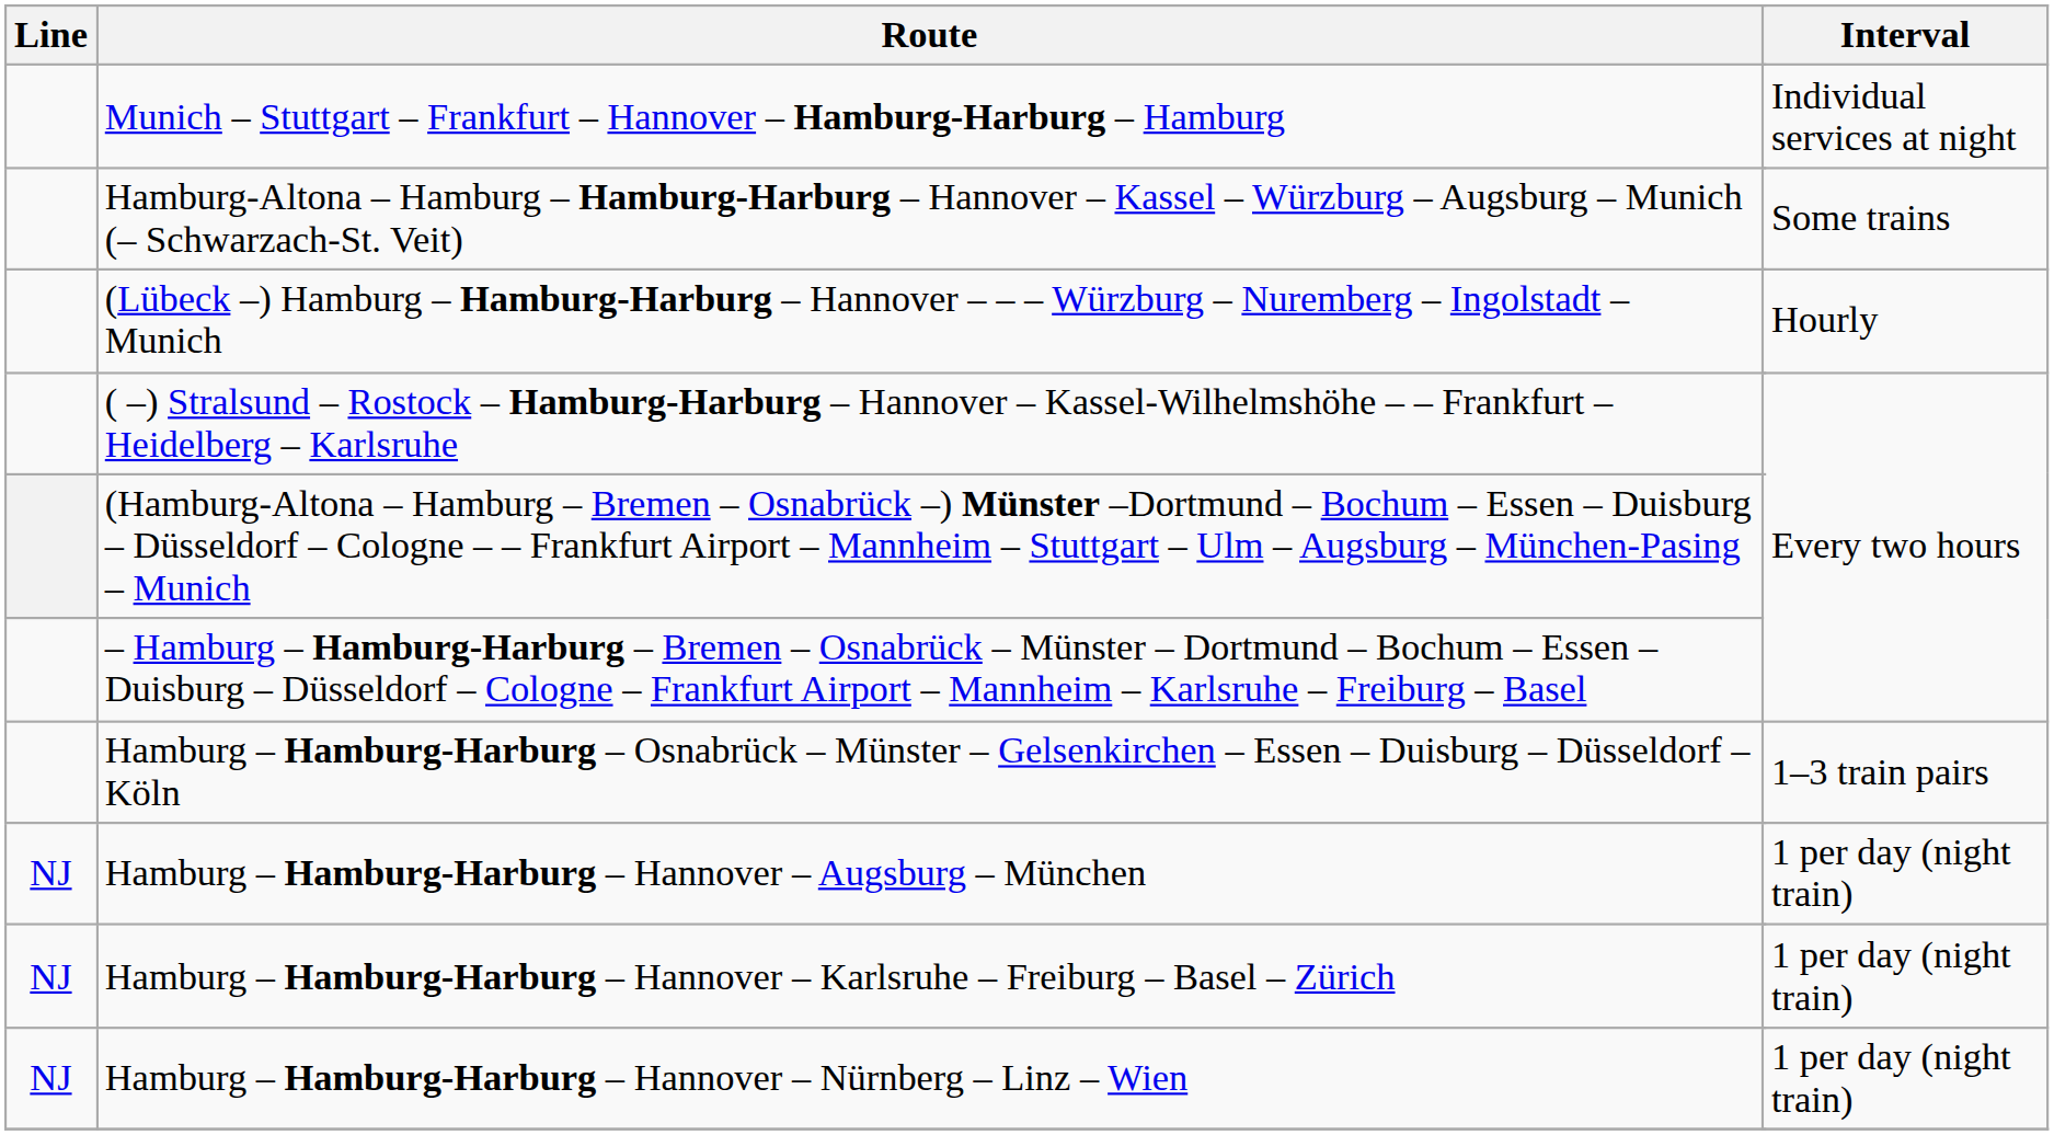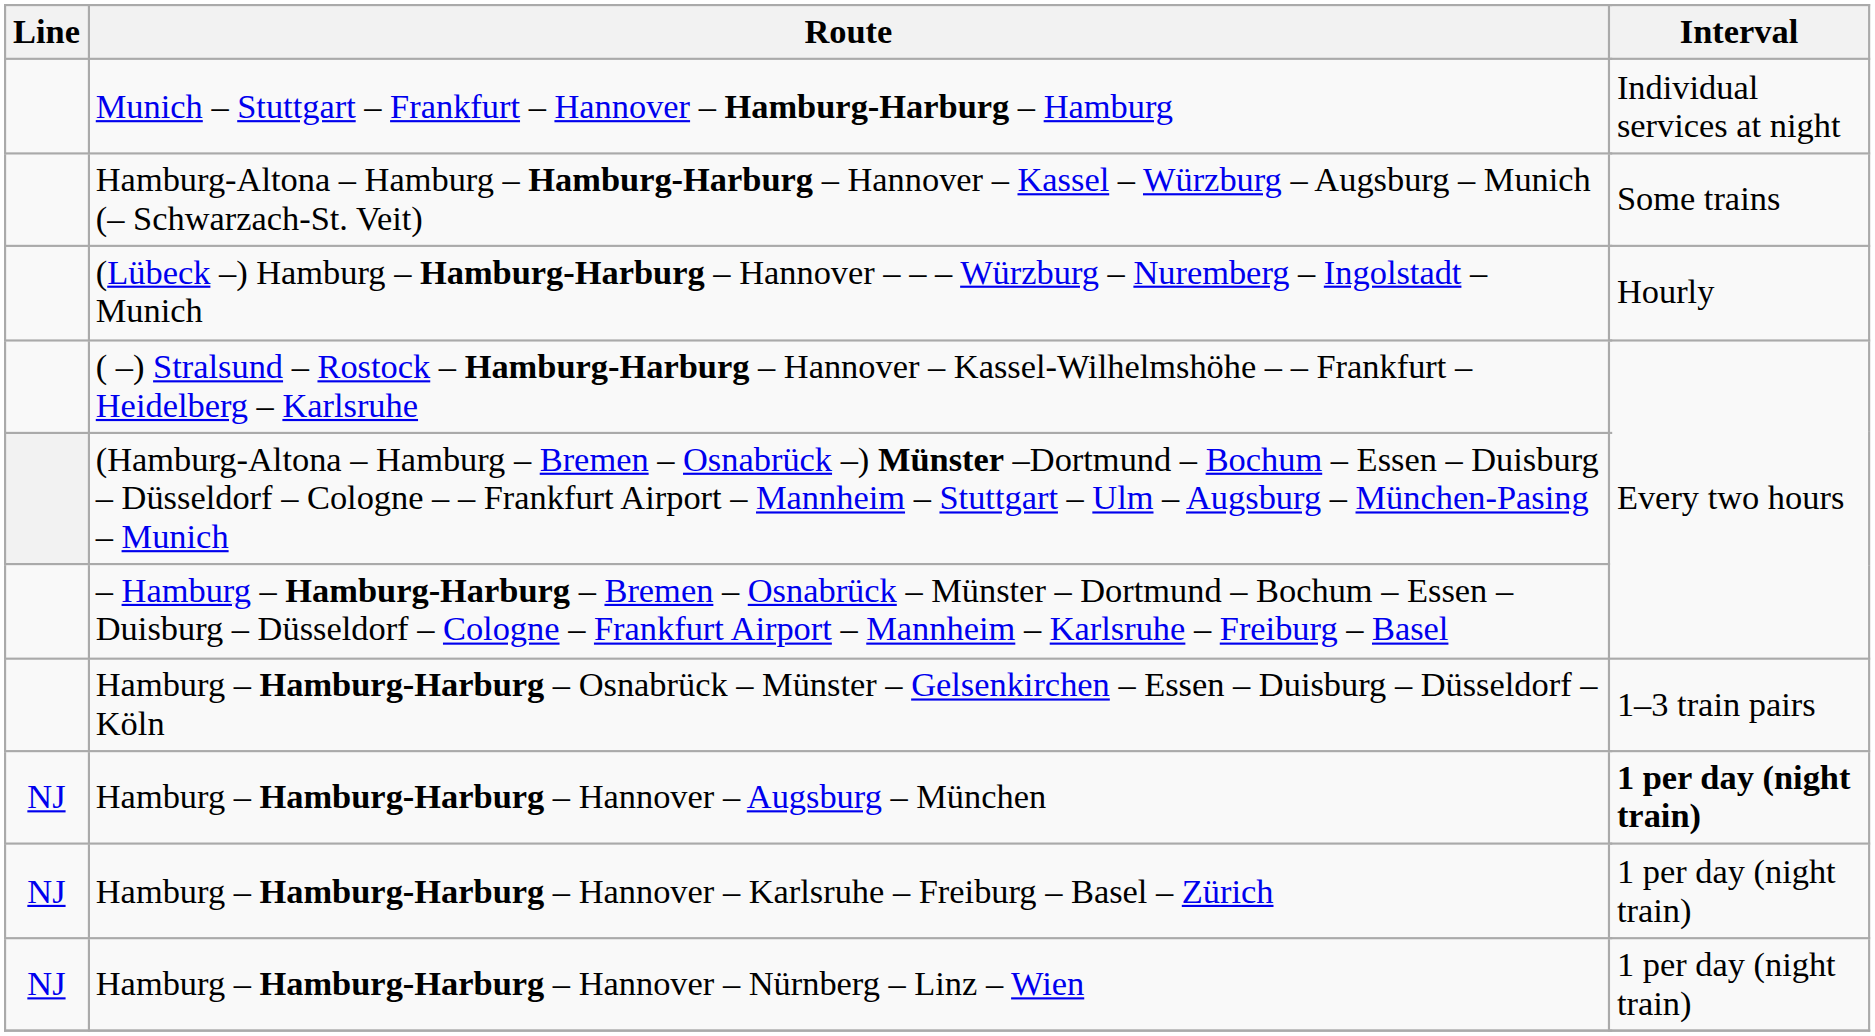Hamburg – Hamburg-Harburg – Hannover – Augsburg – München | Interval: normal -> bold
